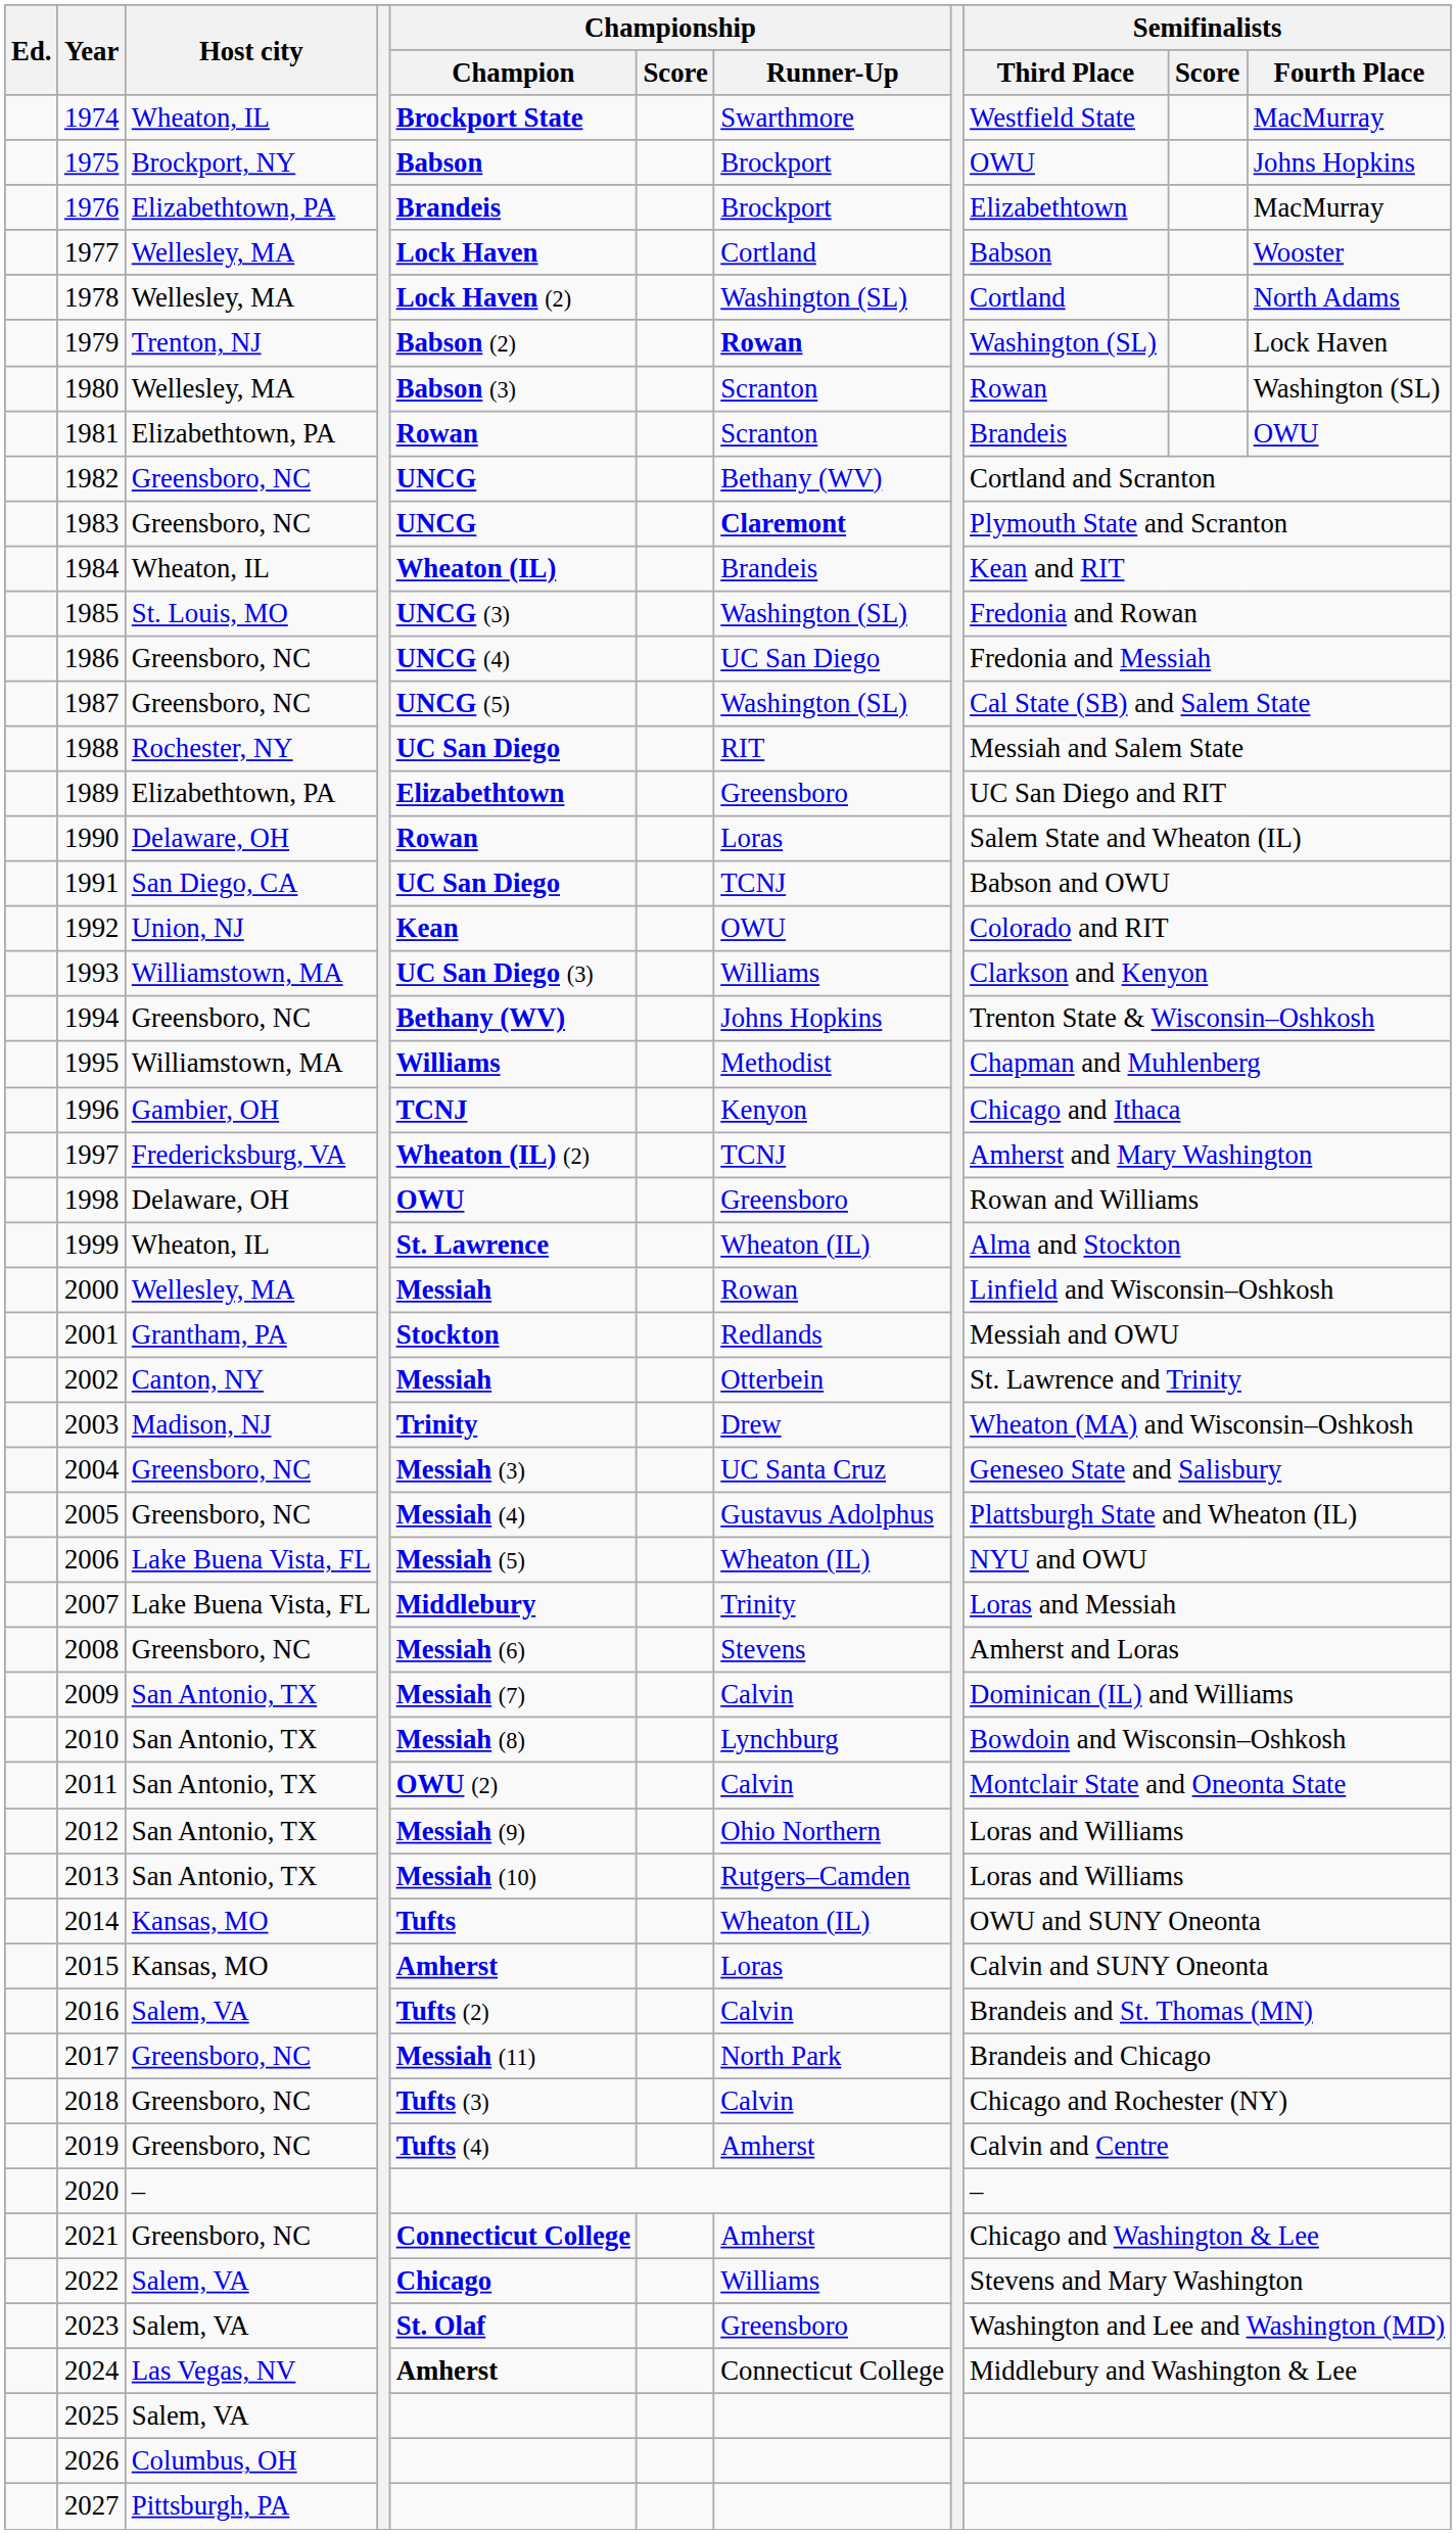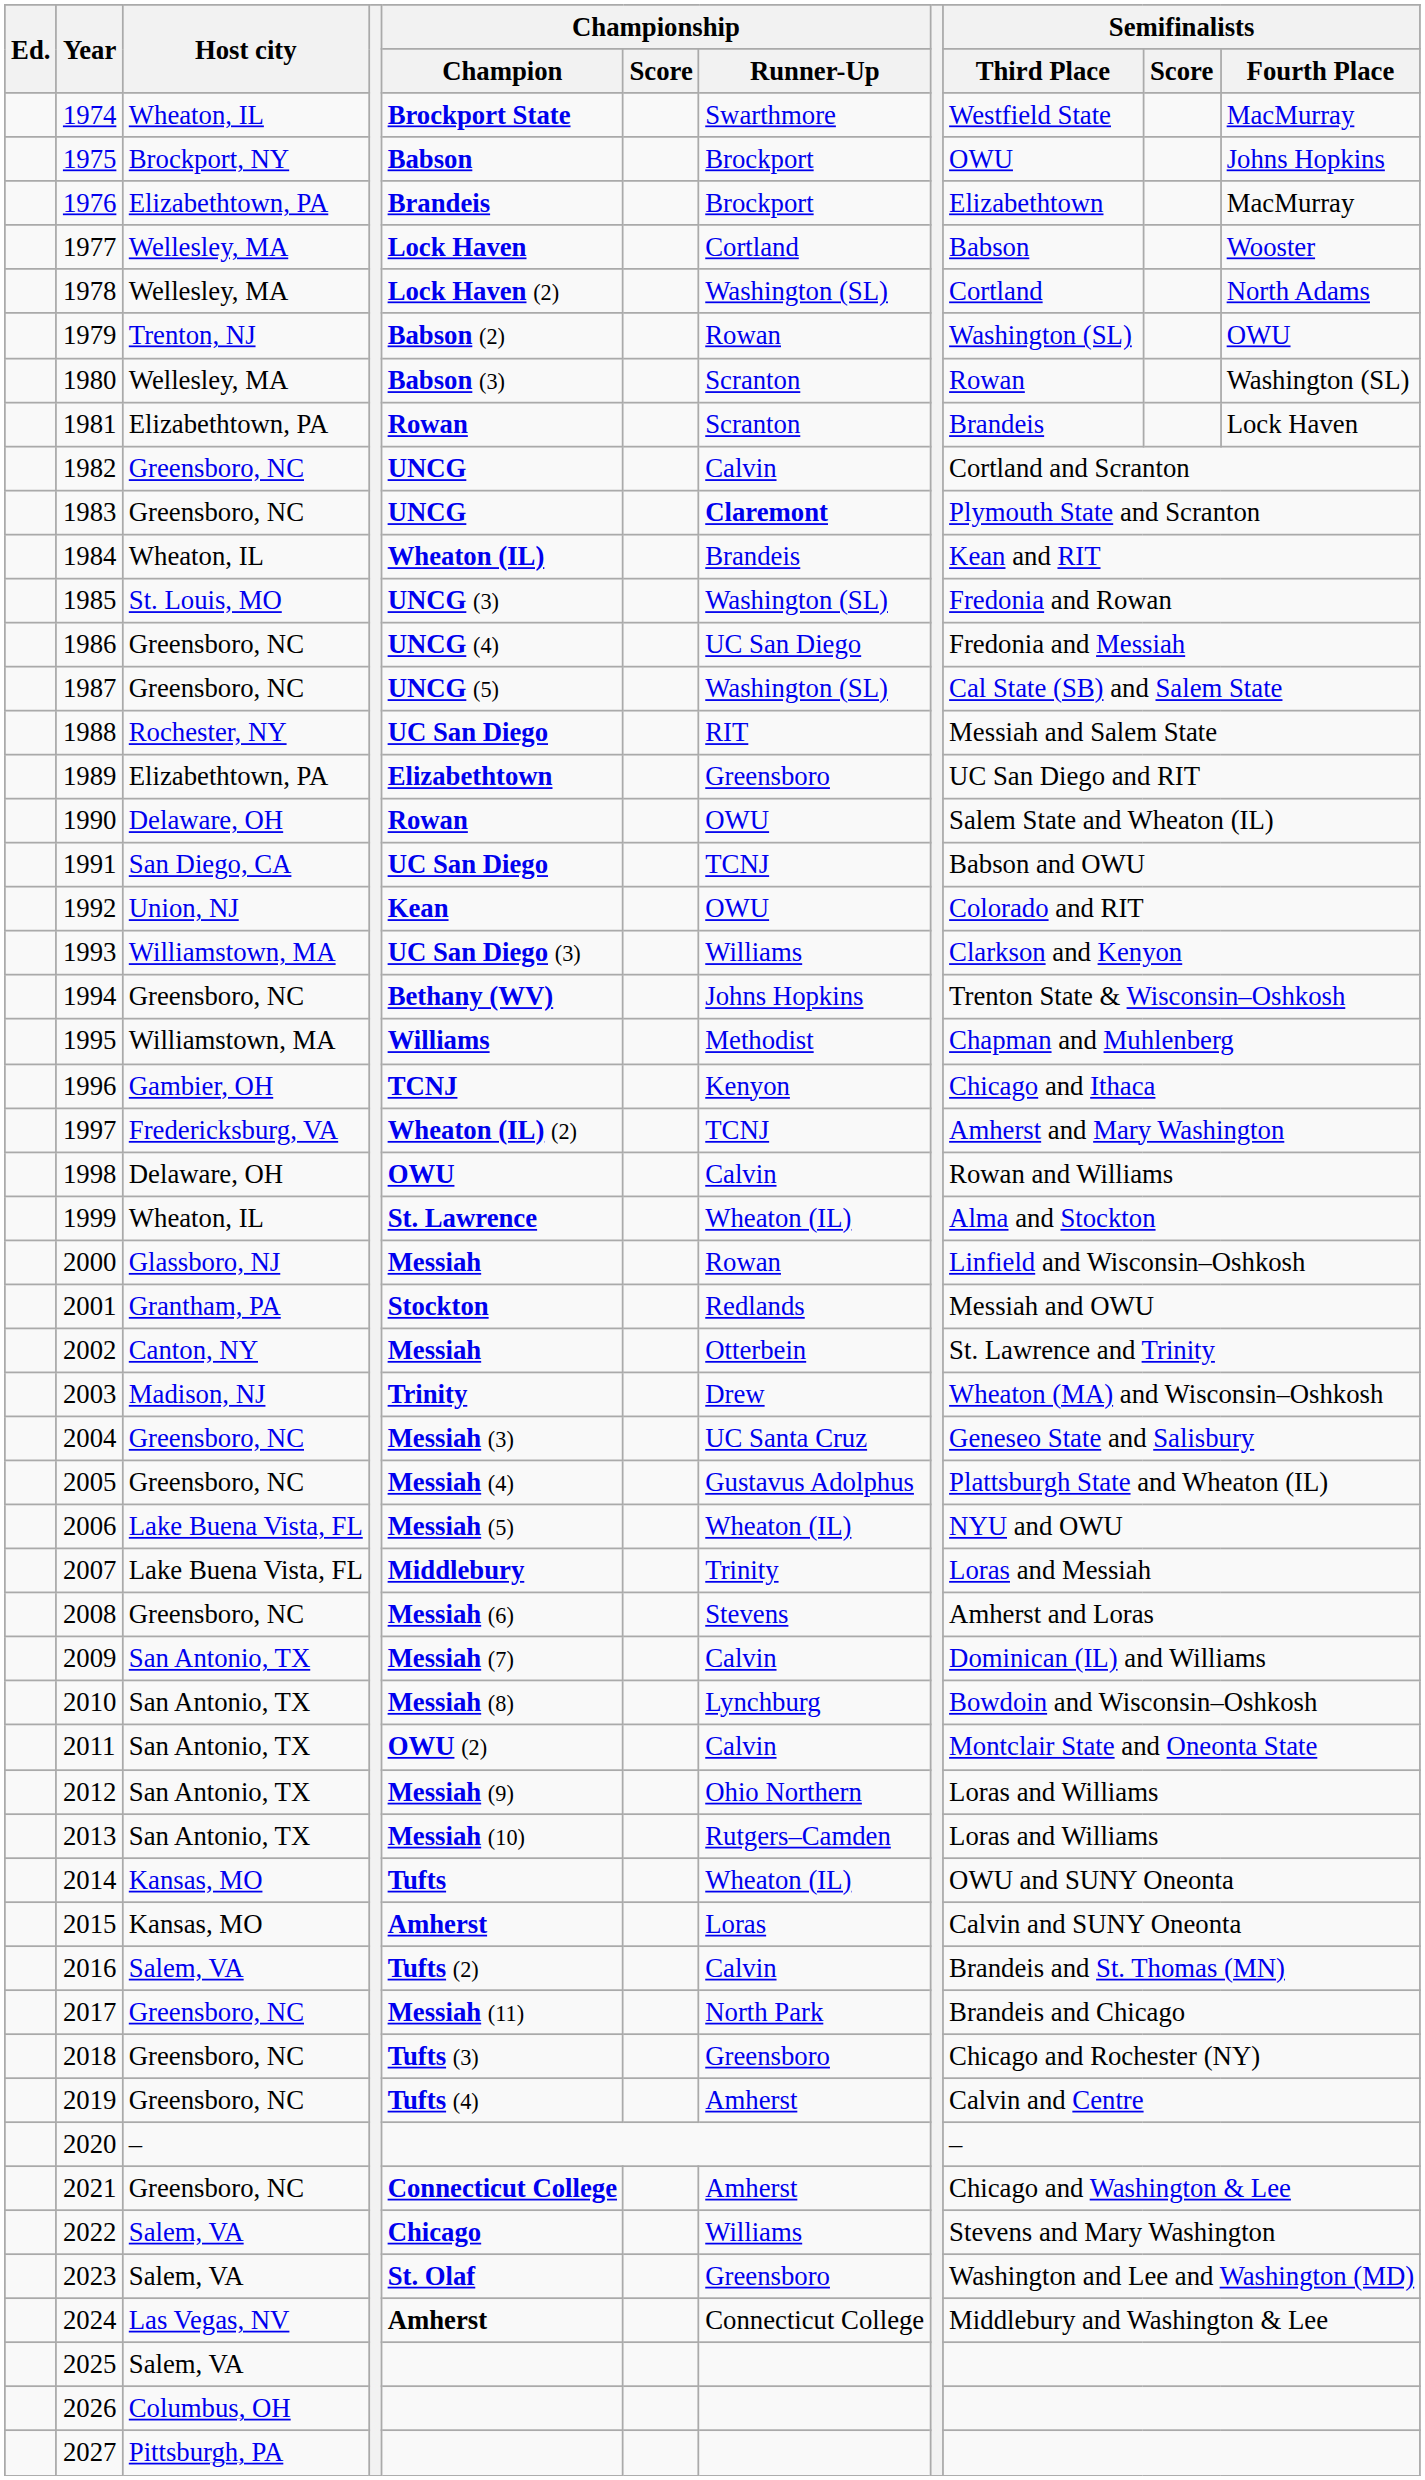1979 | Championship / Runner-Up: bold -> normal
1979 | Semifinalists / Fourth Place: Lock Haven -> OWU
1981 | Semifinalists / Fourth Place: OWU -> Lock Haven
1982 | Championship / Runner-Up: Bethany (WV) -> Calvin
1990 | Championship / Runner-Up: Loras -> OWU
1998 | Championship / Runner-Up: Greensboro -> Calvin
2000 | Host city: Wellesley, MA -> Glassboro, NJ
2018 | Championship / Runner-Up: Calvin -> Greensboro
